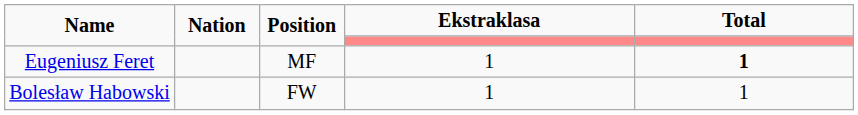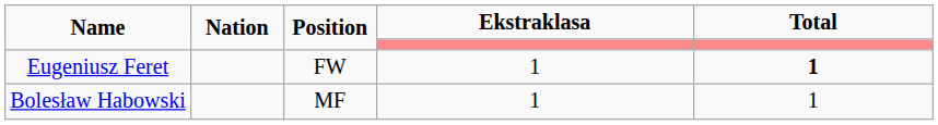Eugeniusz Feret | Position: MF -> FW
Bolesław Habowski | Position: FW -> MF
